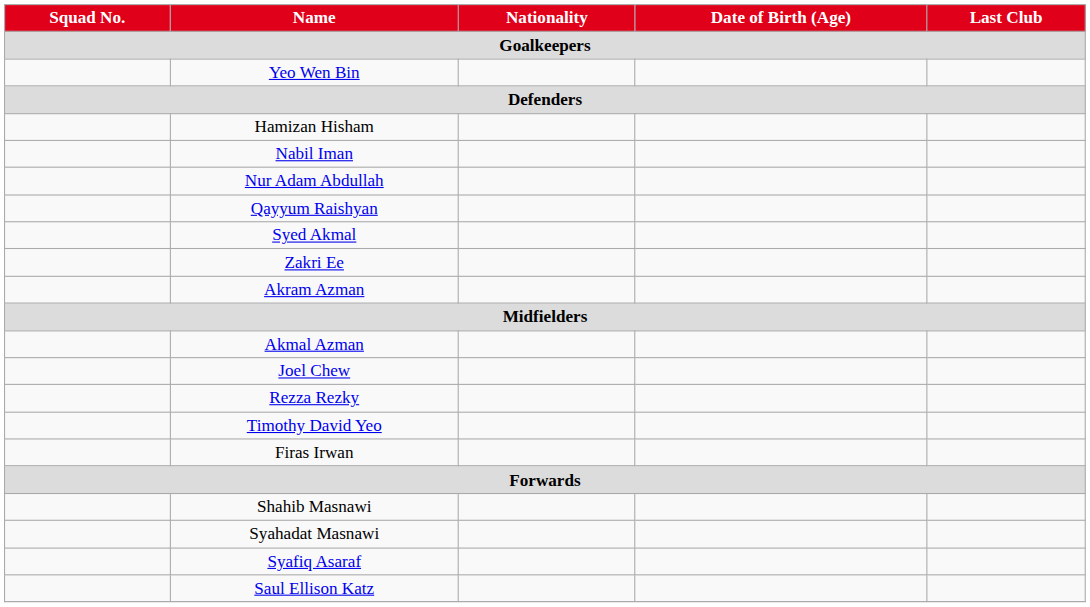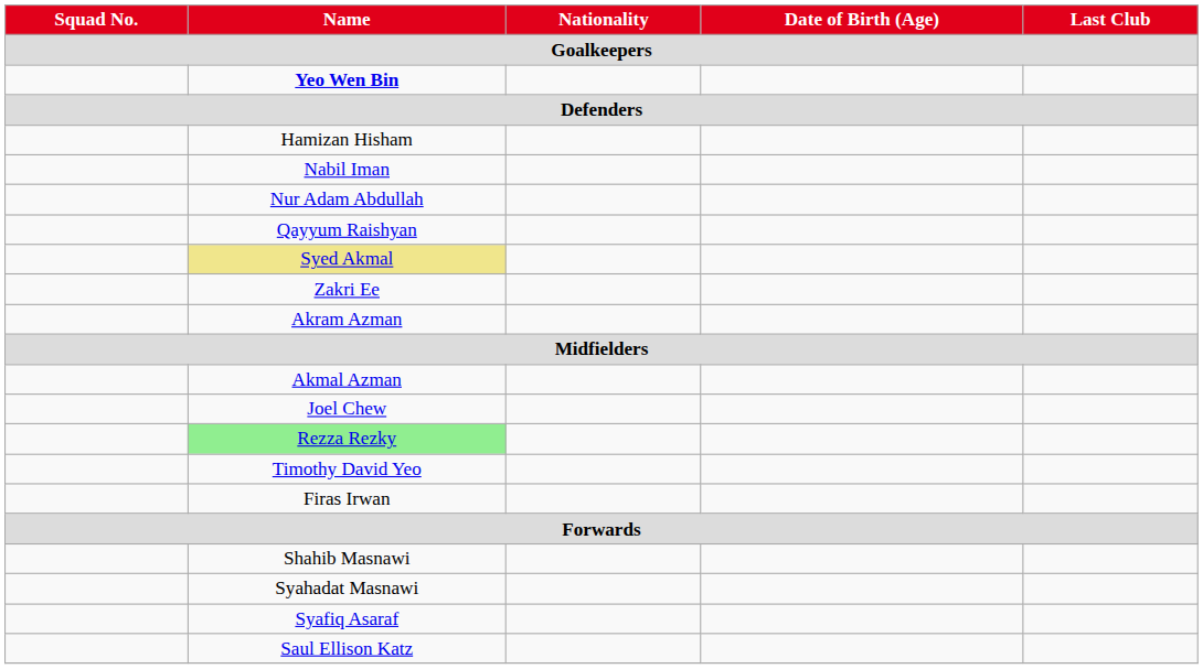Yeo Wen Bin | Name: normal -> bold
Syed Akmal | Name: no background -> khaki background
Rezza Rezky | Name: no background -> lightgreen background
